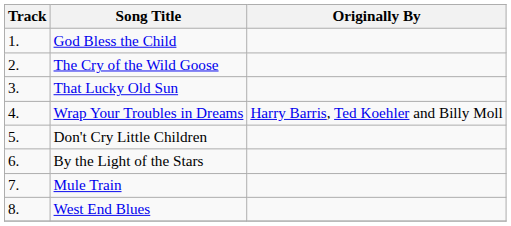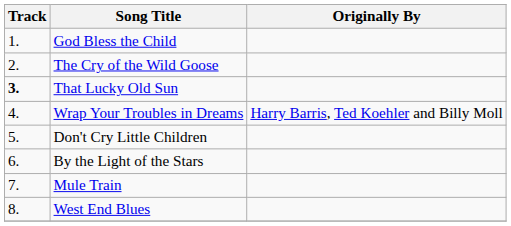That Lucky Old Sun | Track: normal -> bold
